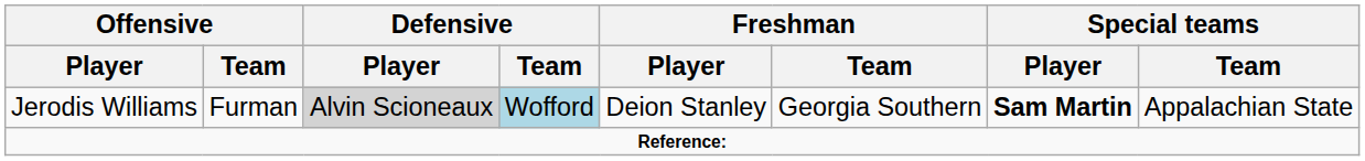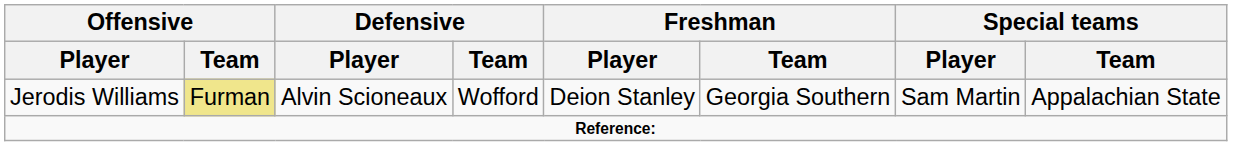Jerodis Williams | Offensive / Team: no background -> khaki background
Jerodis Williams | Defensive / Player: lightgrey background -> no background
Jerodis Williams | Defensive / Team: lightblue background -> no background
Jerodis Williams | Special teams / Player: bold -> normal
